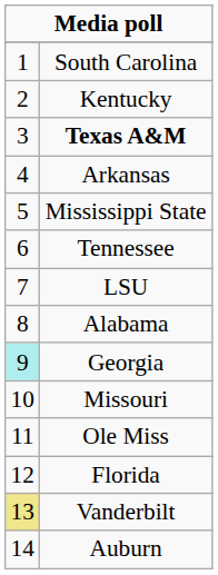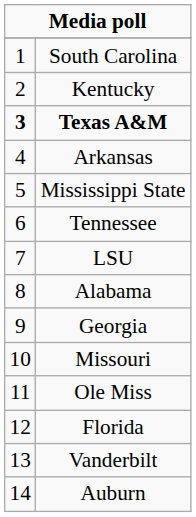Texas A&M | column 1: normal -> bold
Georgia | column 1: paleturquoise background -> no background
Vanderbilt | column 1: khaki background -> no background
